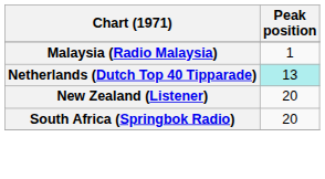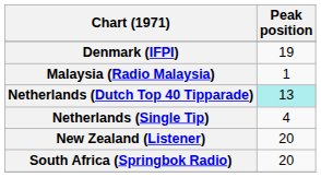+ row: Denmark (IFPI) | 19
+ row: Netherlands (Single Tip) | 4
